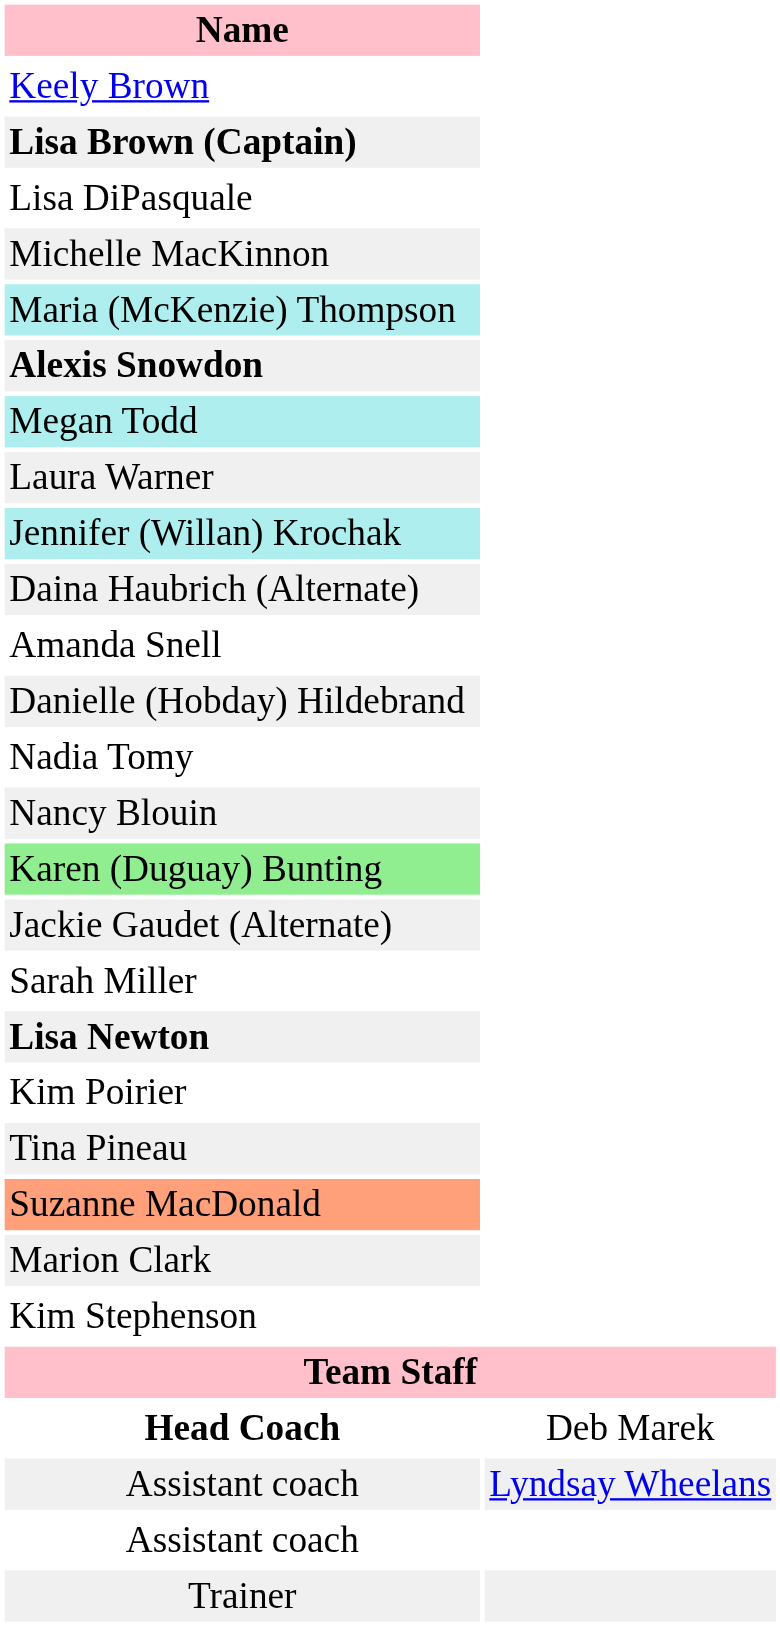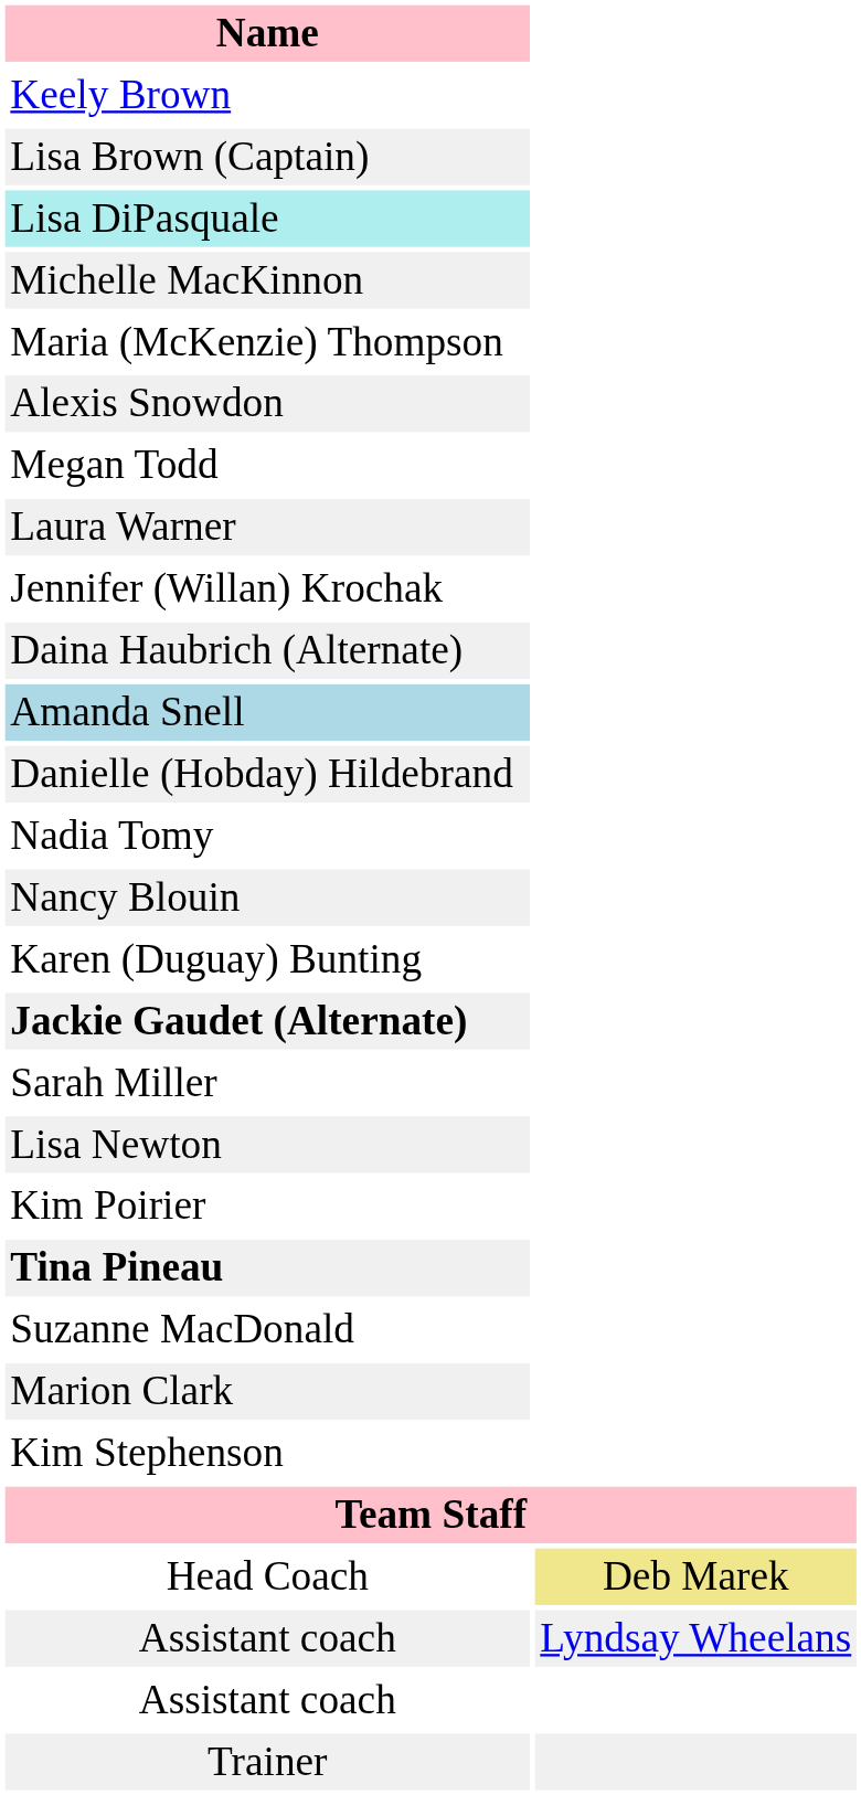Lisa Brown (Captain) | Name: bold -> normal
Lisa DiPasquale | Name: no background -> paleturquoise background
Maria (McKenzie) Thompson | Name: paleturquoise background -> no background
Alexis Snowdon | Name: bold -> normal
Megan Todd | Name: paleturquoise background -> no background
Jennifer (Willan) Krochak | Name: paleturquoise background -> no background
Amanda Snell | Name: no background -> lightblue background
Karen (Duguay) Bunting | Name: lightgreen background -> no background
Jackie Gaudet (Alternate) | Name: normal -> bold
Lisa Newton | Name: bold -> normal
Tina Pineau | Name: normal -> bold
Suzanne MacDonald | Name: lightsalmon background -> no background
Head Coach | Name: bold -> normal
Head Coach | column 2: no background -> khaki background
